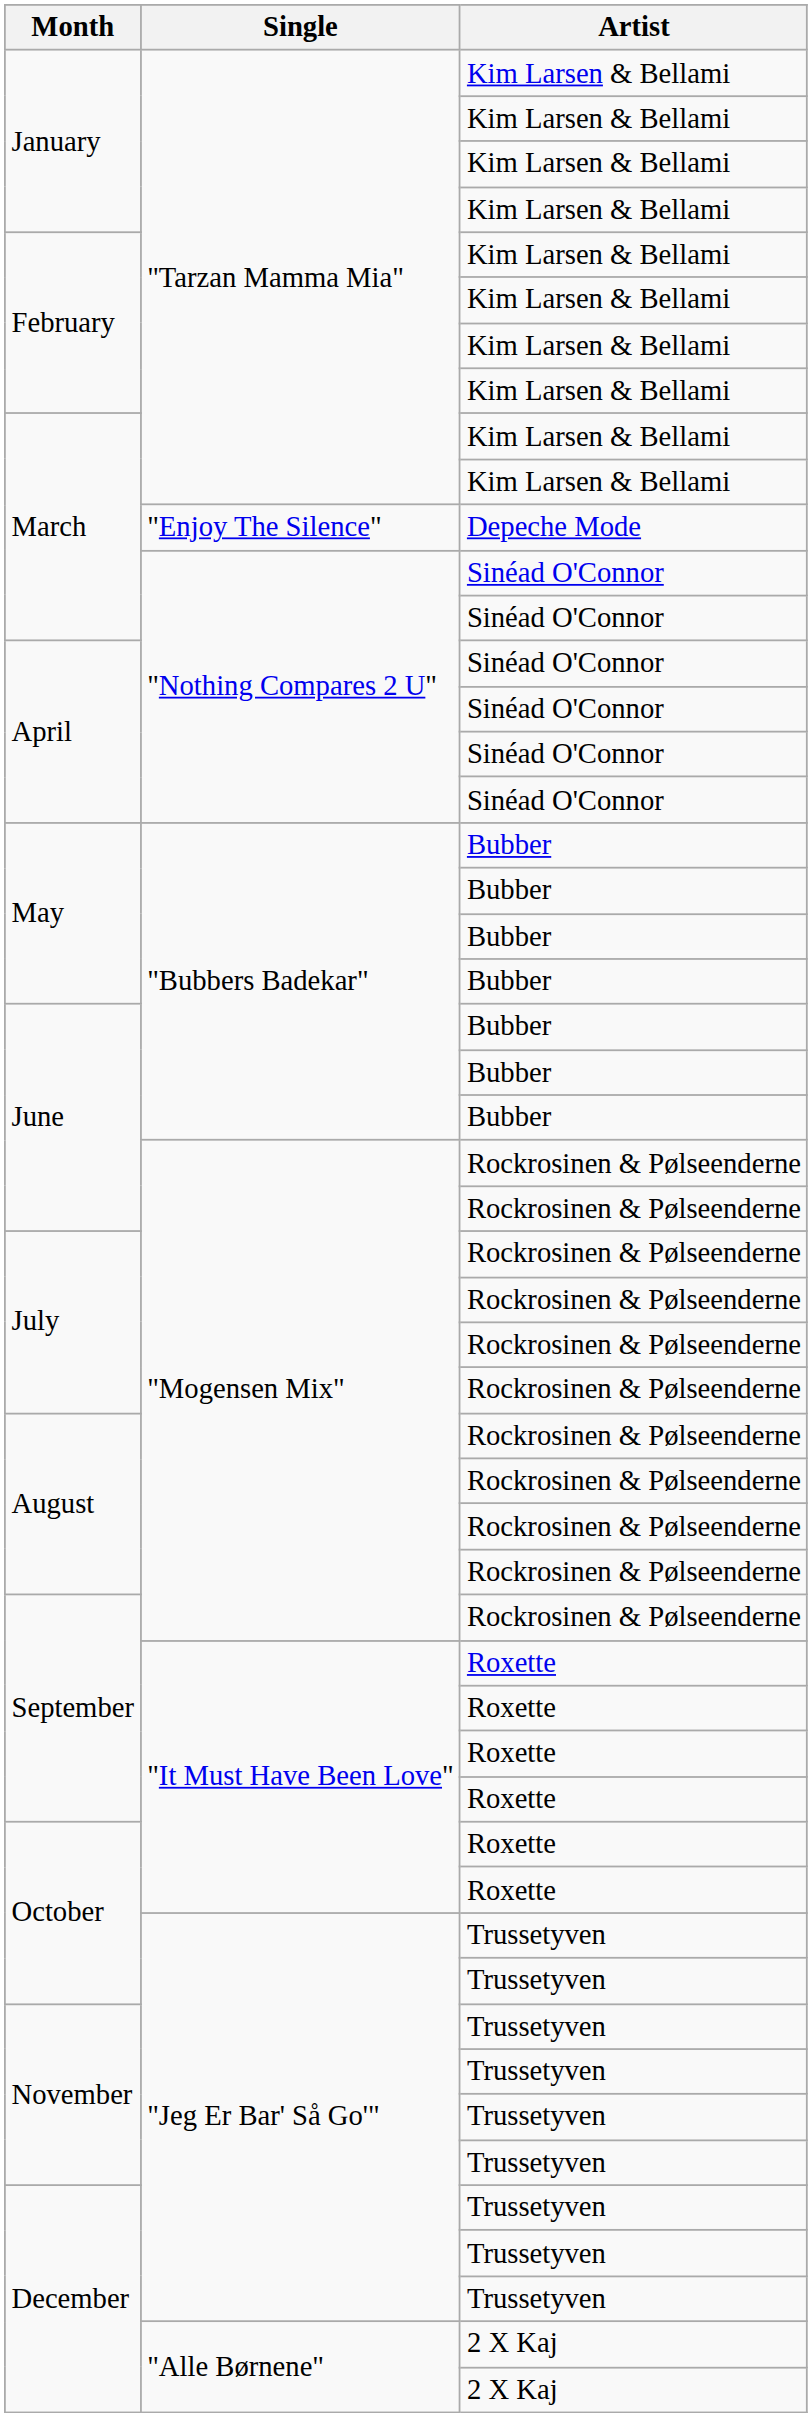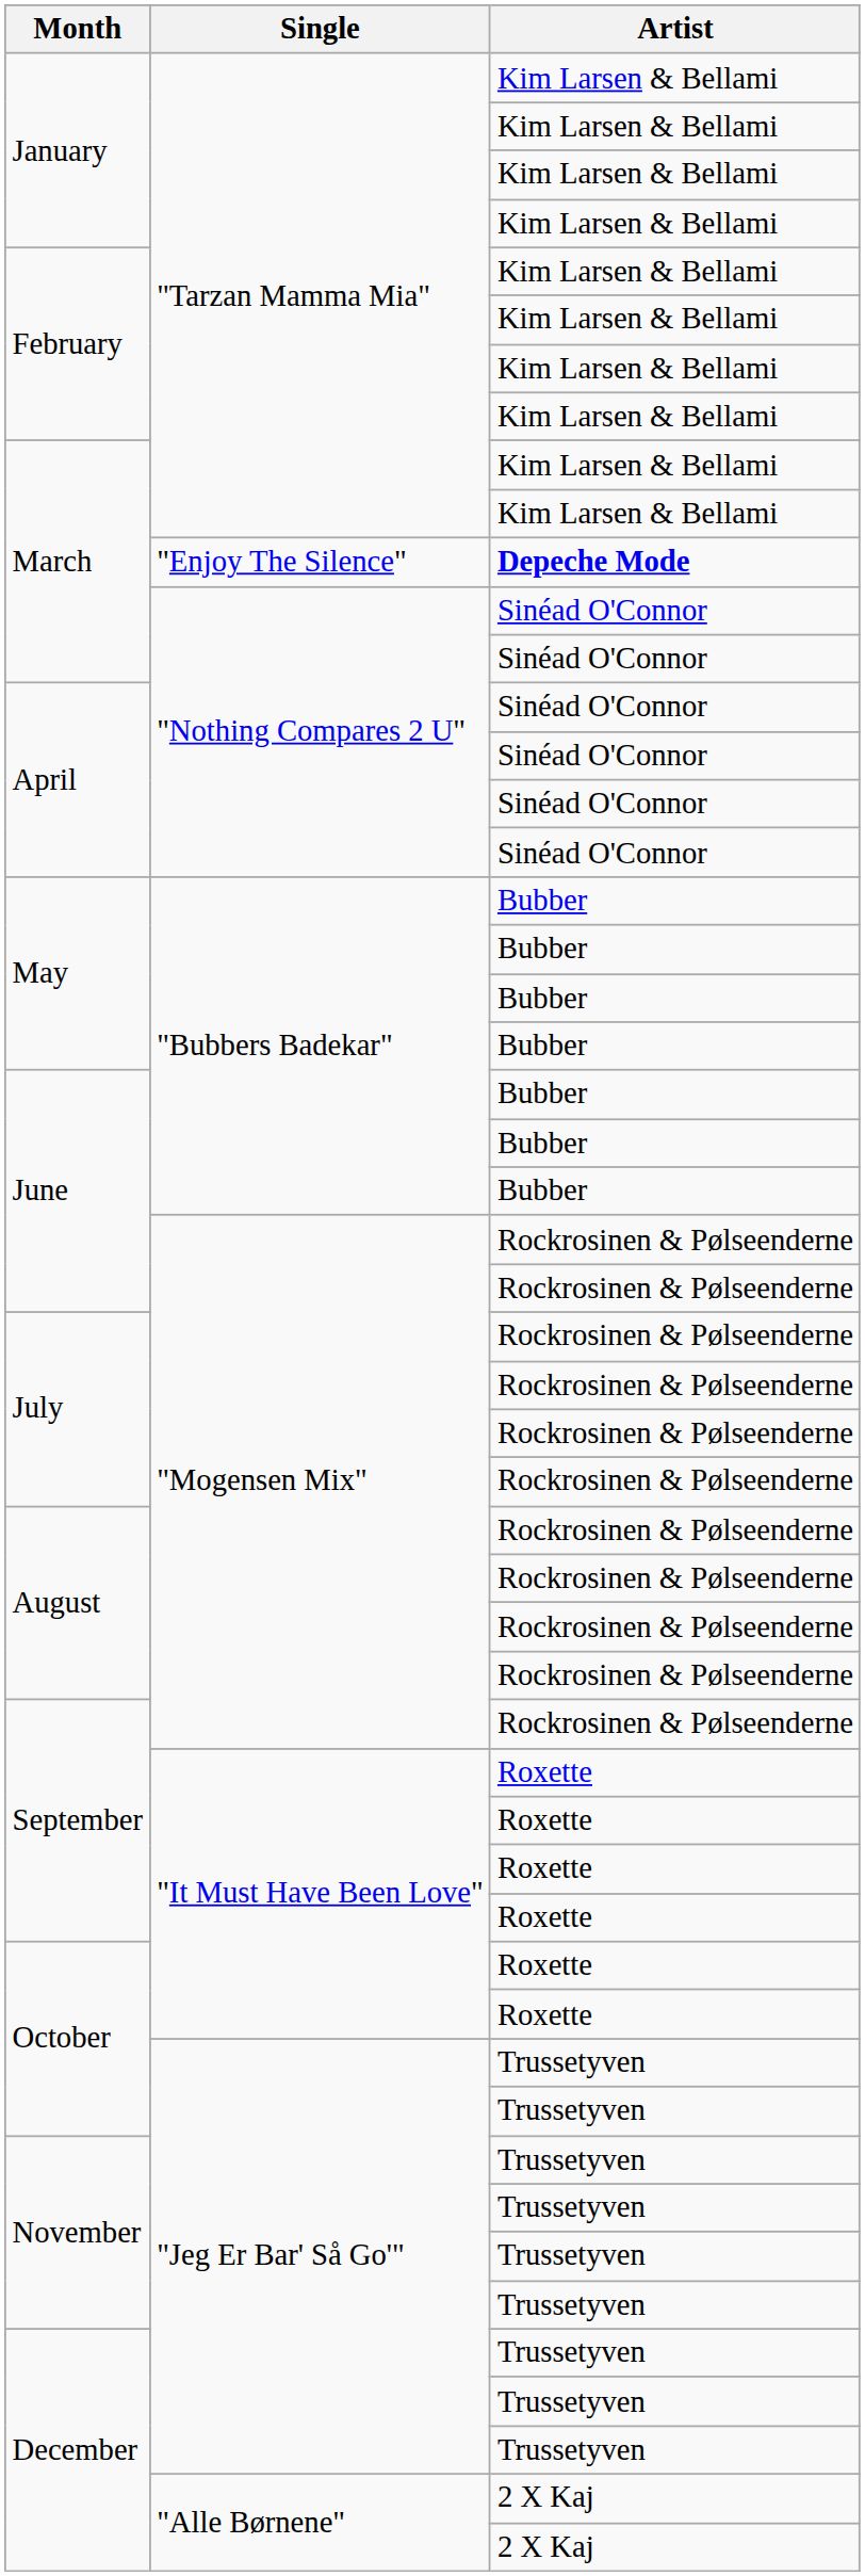March / "Enjoy The Silence" | Artist: normal -> bold
